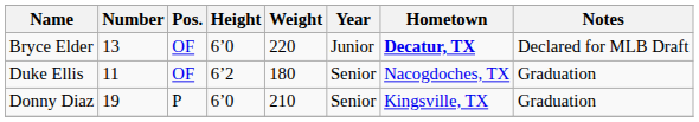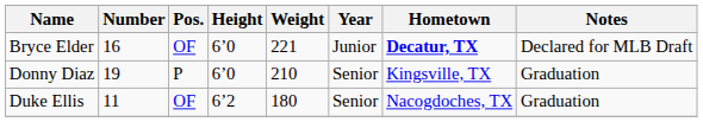Bryce Elder | Number: 13 -> 16
Bryce Elder | Weight: 220 -> 221
rows swapped: Duke Ellis <-> Donny Diaz
